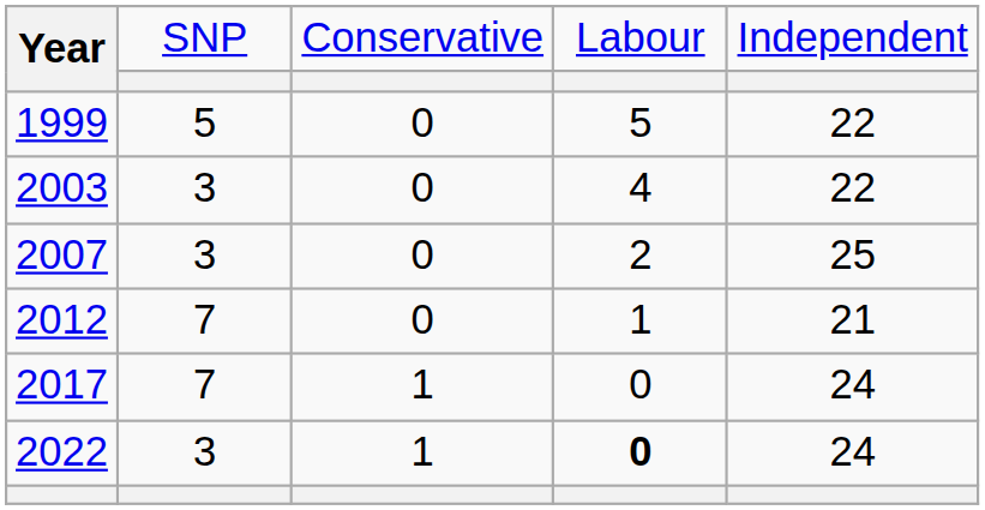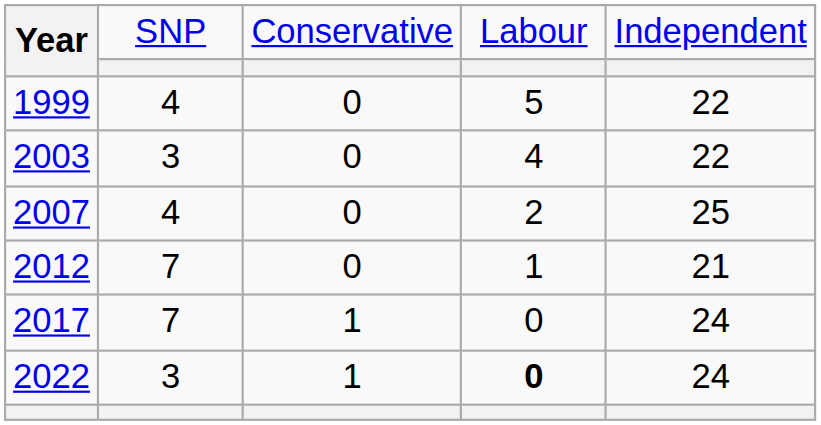1999 | column 2: 5 -> 4
2007 | column 2: 3 -> 4
